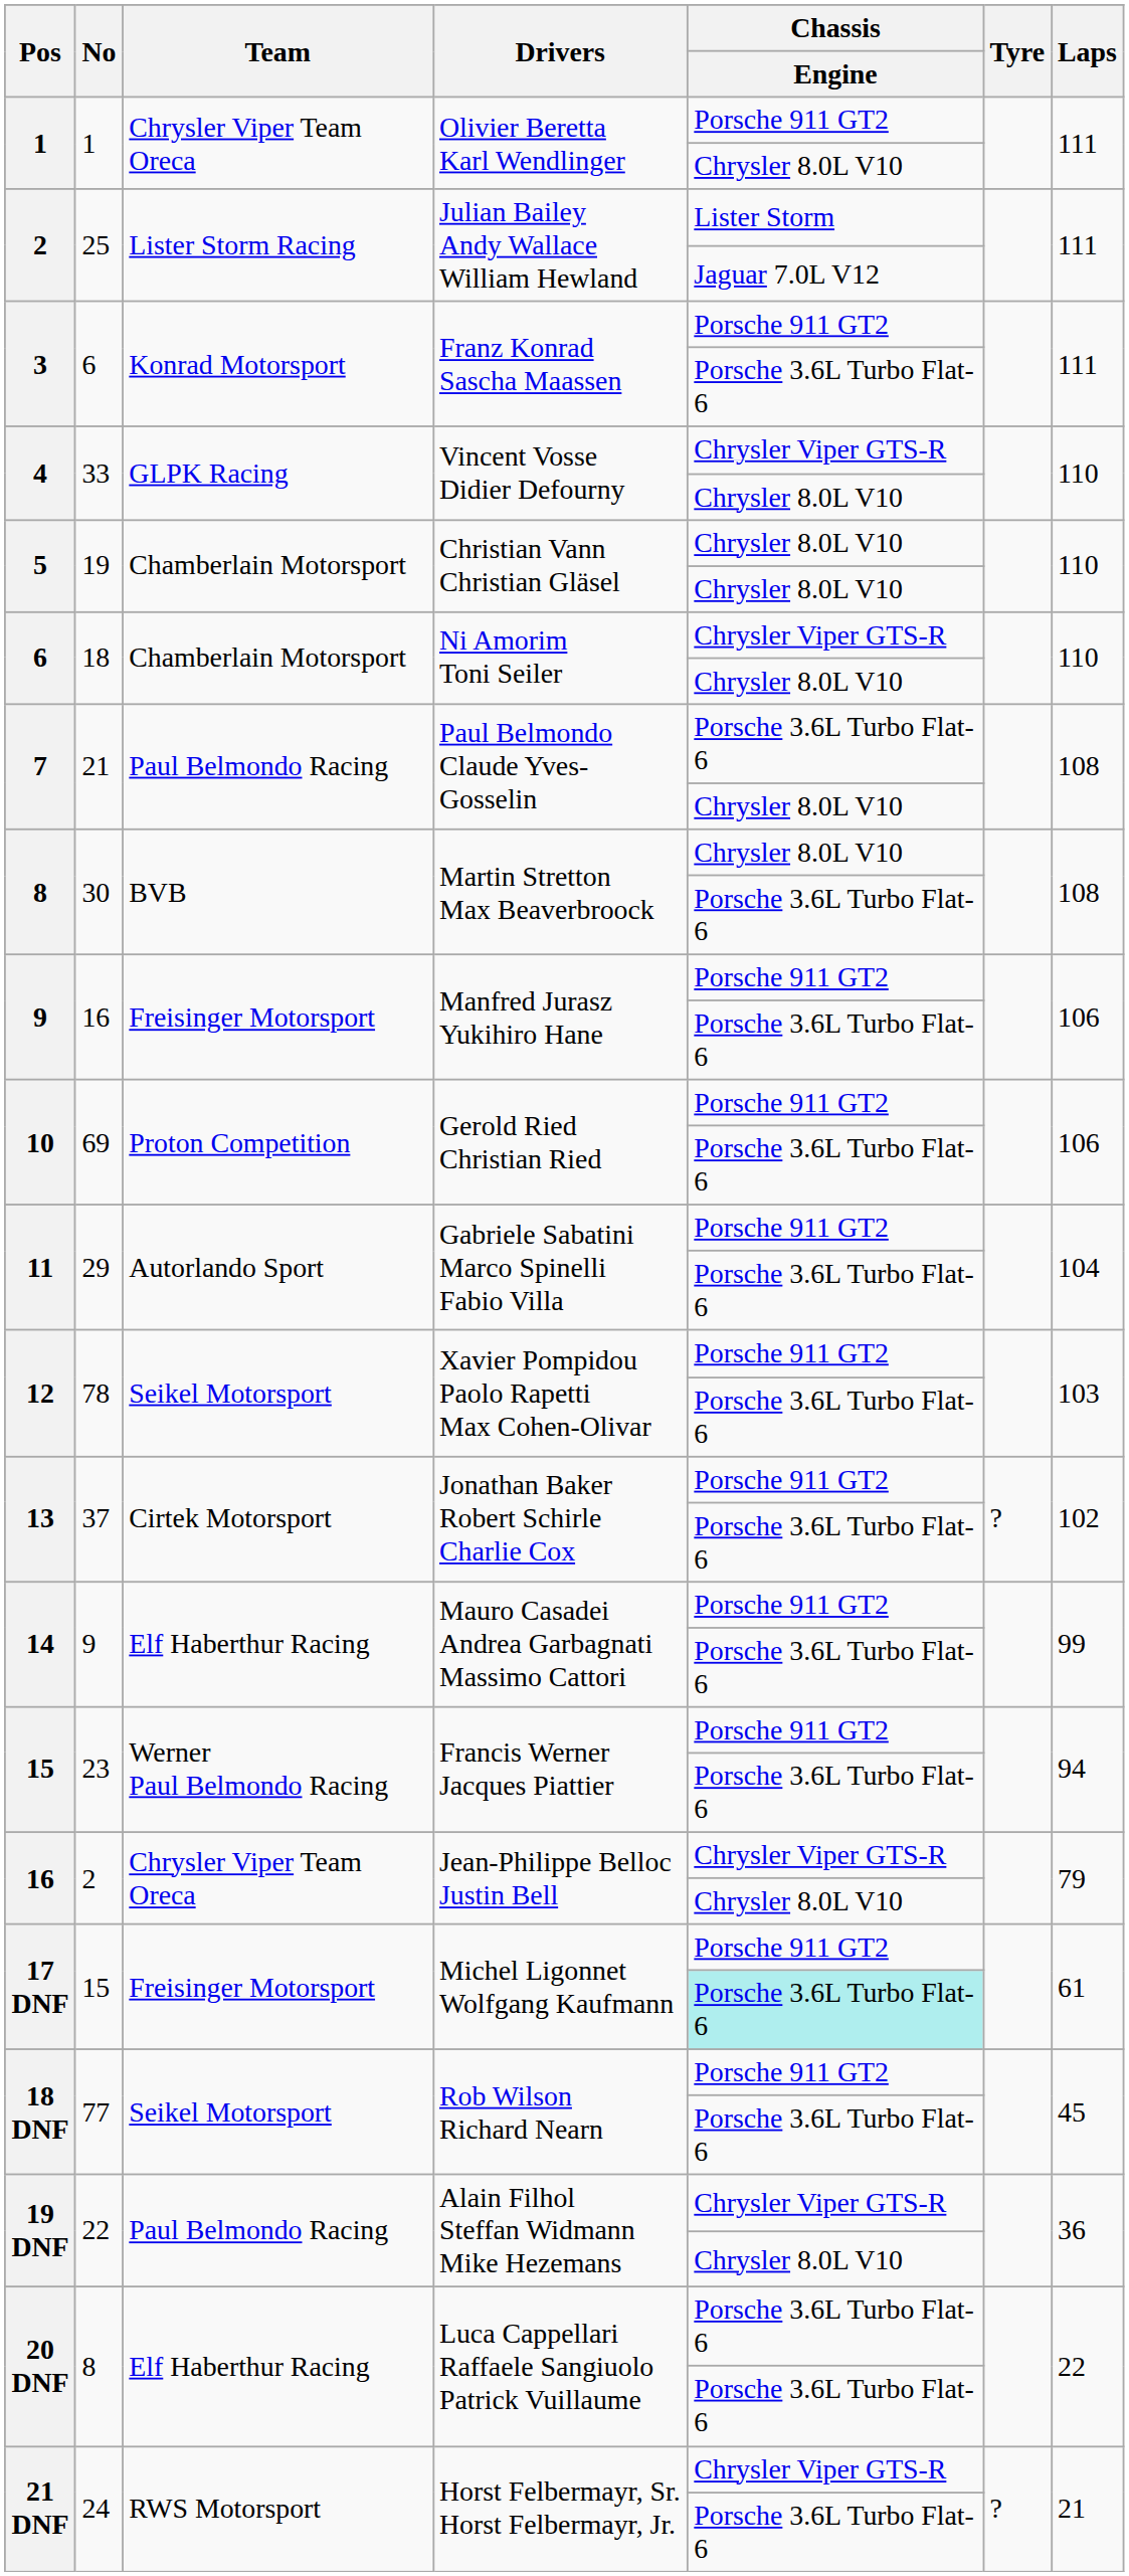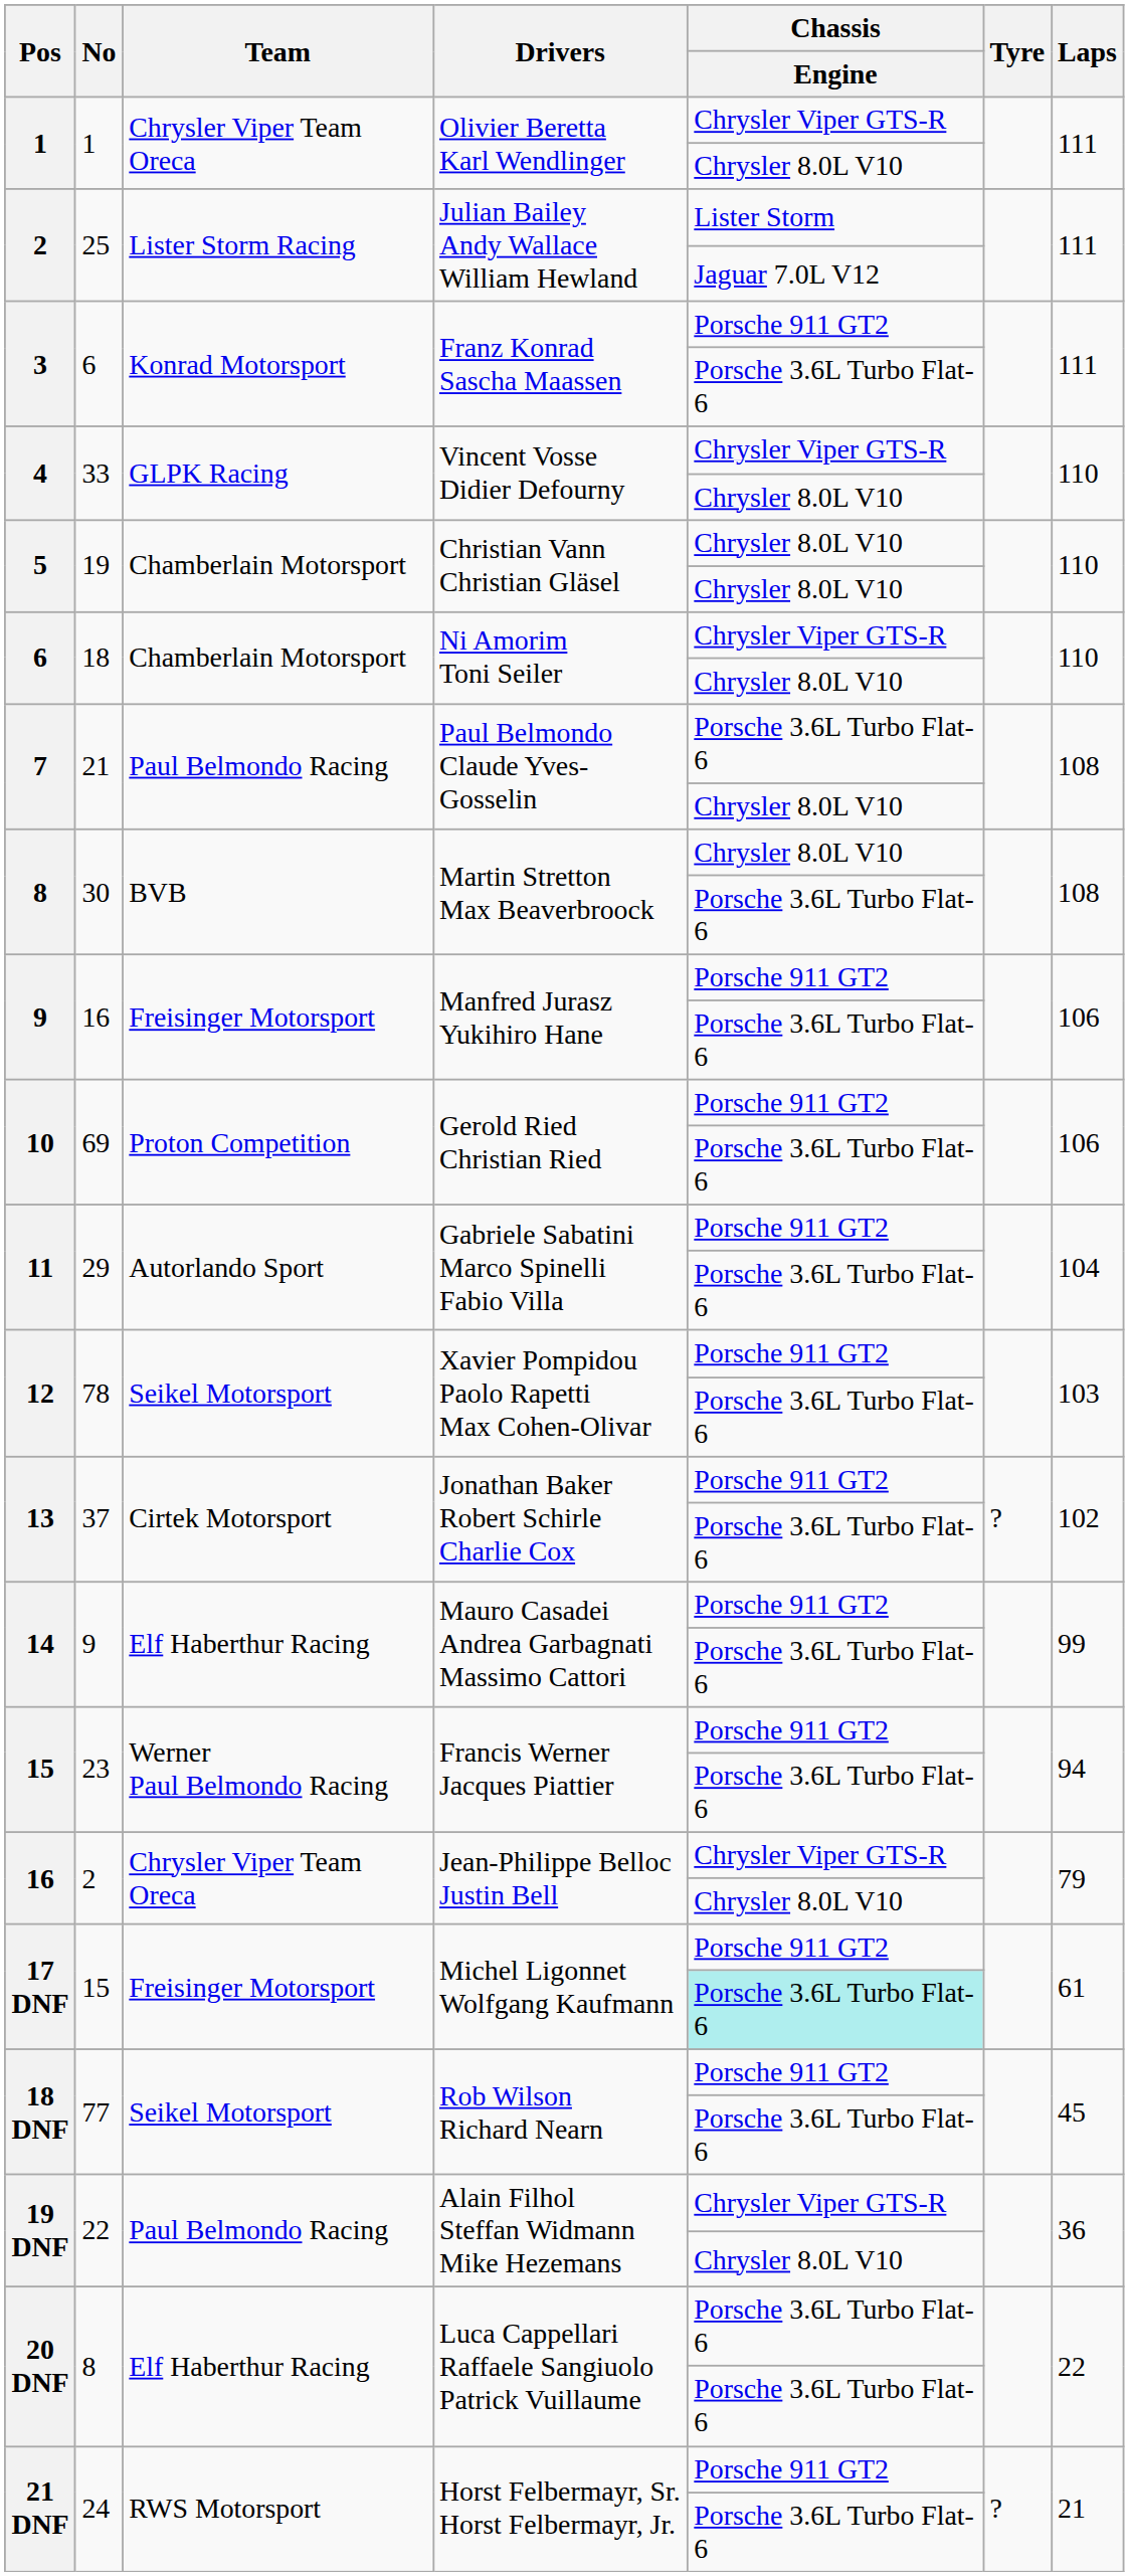row 3 | Chassis / Engine: Porsche 911 GT2 -> Chrysler Viper GTS-R
row 43 | Chassis / Engine: Chrysler Viper GTS-R -> Porsche 911 GT2
